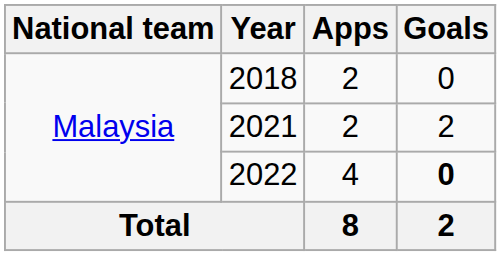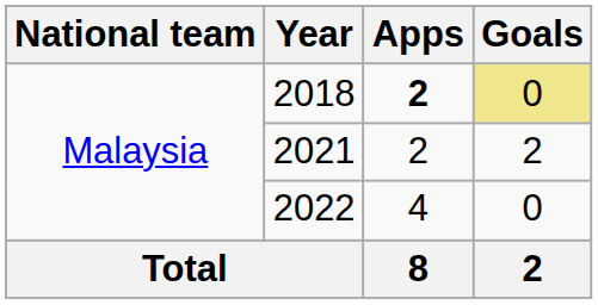2018 | Apps: normal -> bold
2018 | Goals: no background -> khaki background
2022 | Goals: bold -> normal
